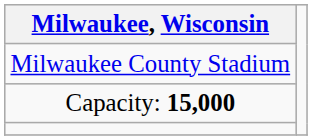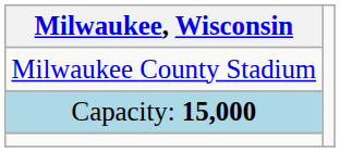Capacity: 15,000 | Milwaukee, Wisconsin: no background -> lightblue background
